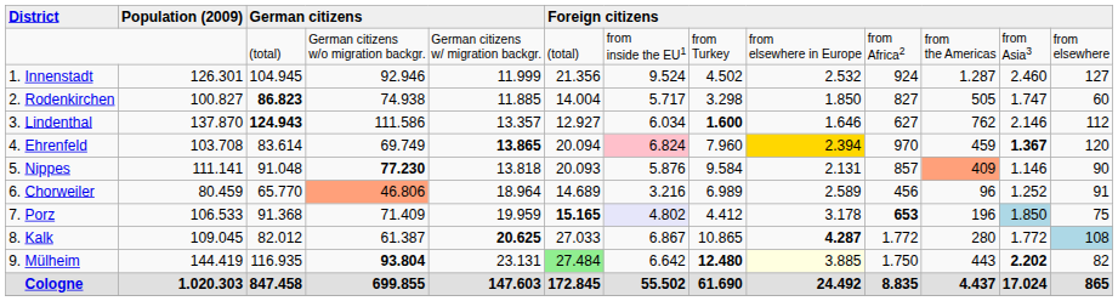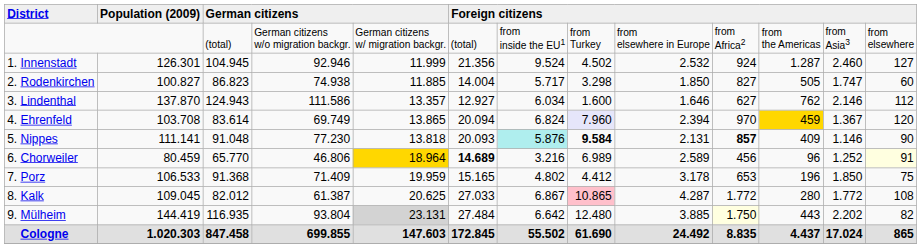2. Rodenkirchen | column 3: bold -> normal
3. Lindenthal | column 3: bold -> normal
3. Lindenthal | column 8: bold -> normal
4. Ehrenfeld | column 5: bold -> normal
4. Ehrenfeld | column 7: pink background -> no background
4. Ehrenfeld | column 8: no background -> lavender background
4. Ehrenfeld | column 9: gold background -> no background
4. Ehrenfeld | column 11: no background -> gold background
4. Ehrenfeld | column 12: bold -> normal
5. Nippes | column 4: bold -> normal
5. Nippes | column 7: no background -> paleturquoise background
5. Nippes | column 8: normal -> bold
5. Nippes | column 10: normal -> bold
5. Nippes | column 11: lightsalmon background -> no background
6. Chorweiler | column 4: lightsalmon background -> no background
6. Chorweiler | column 5: no background -> gold background
6. Chorweiler | column 6: normal -> bold
6. Chorweiler | column 13: no background -> lightyellow background
7. Porz | column 6: bold -> normal
7. Porz | column 7: lavender background -> no background
7. Porz | column 10: bold -> normal
7. Porz | column 12: lightblue background -> no background
8. Kalk | column 5: bold -> normal
8. Kalk | column 8: no background -> pink background
8. Kalk | column 9: bold -> normal
8. Kalk | column 13: lightblue background -> no background
9. Mülheim | column 4: bold -> normal
9. Mülheim | column 5: no background -> lightgrey background
9. Mülheim | column 6: lightgreen background -> no background
9. Mülheim | column 8: bold -> normal
9. Mülheim | column 9: lightyellow background -> no background
9. Mülheim | column 10: no background -> lightyellow background
9. Mülheim | column 12: bold -> normal
